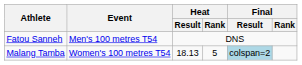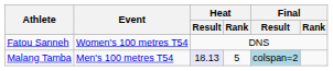Fatou Sanneh | Event: Men's 100 metres T54 -> Women's 100 metres T54
Malang Tamba | Event: Women's 100 metres T54 -> Men's 100 metres T54
Malang Tamba | Heat / Result: no background -> lavender background
